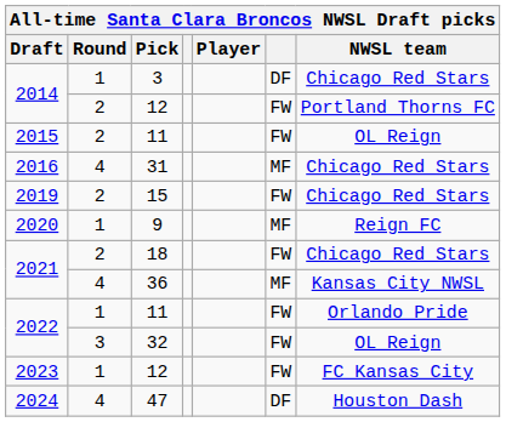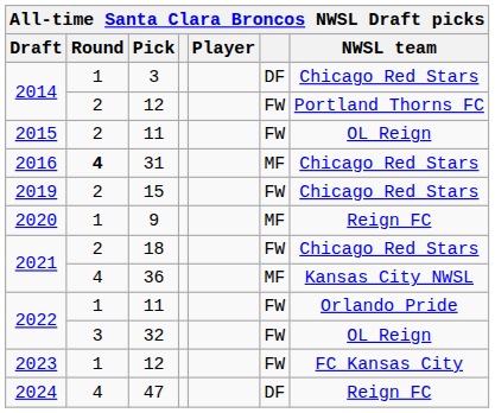31 | Round: normal -> bold
47 | NWSL team: Houston Dash -> Reign FC
